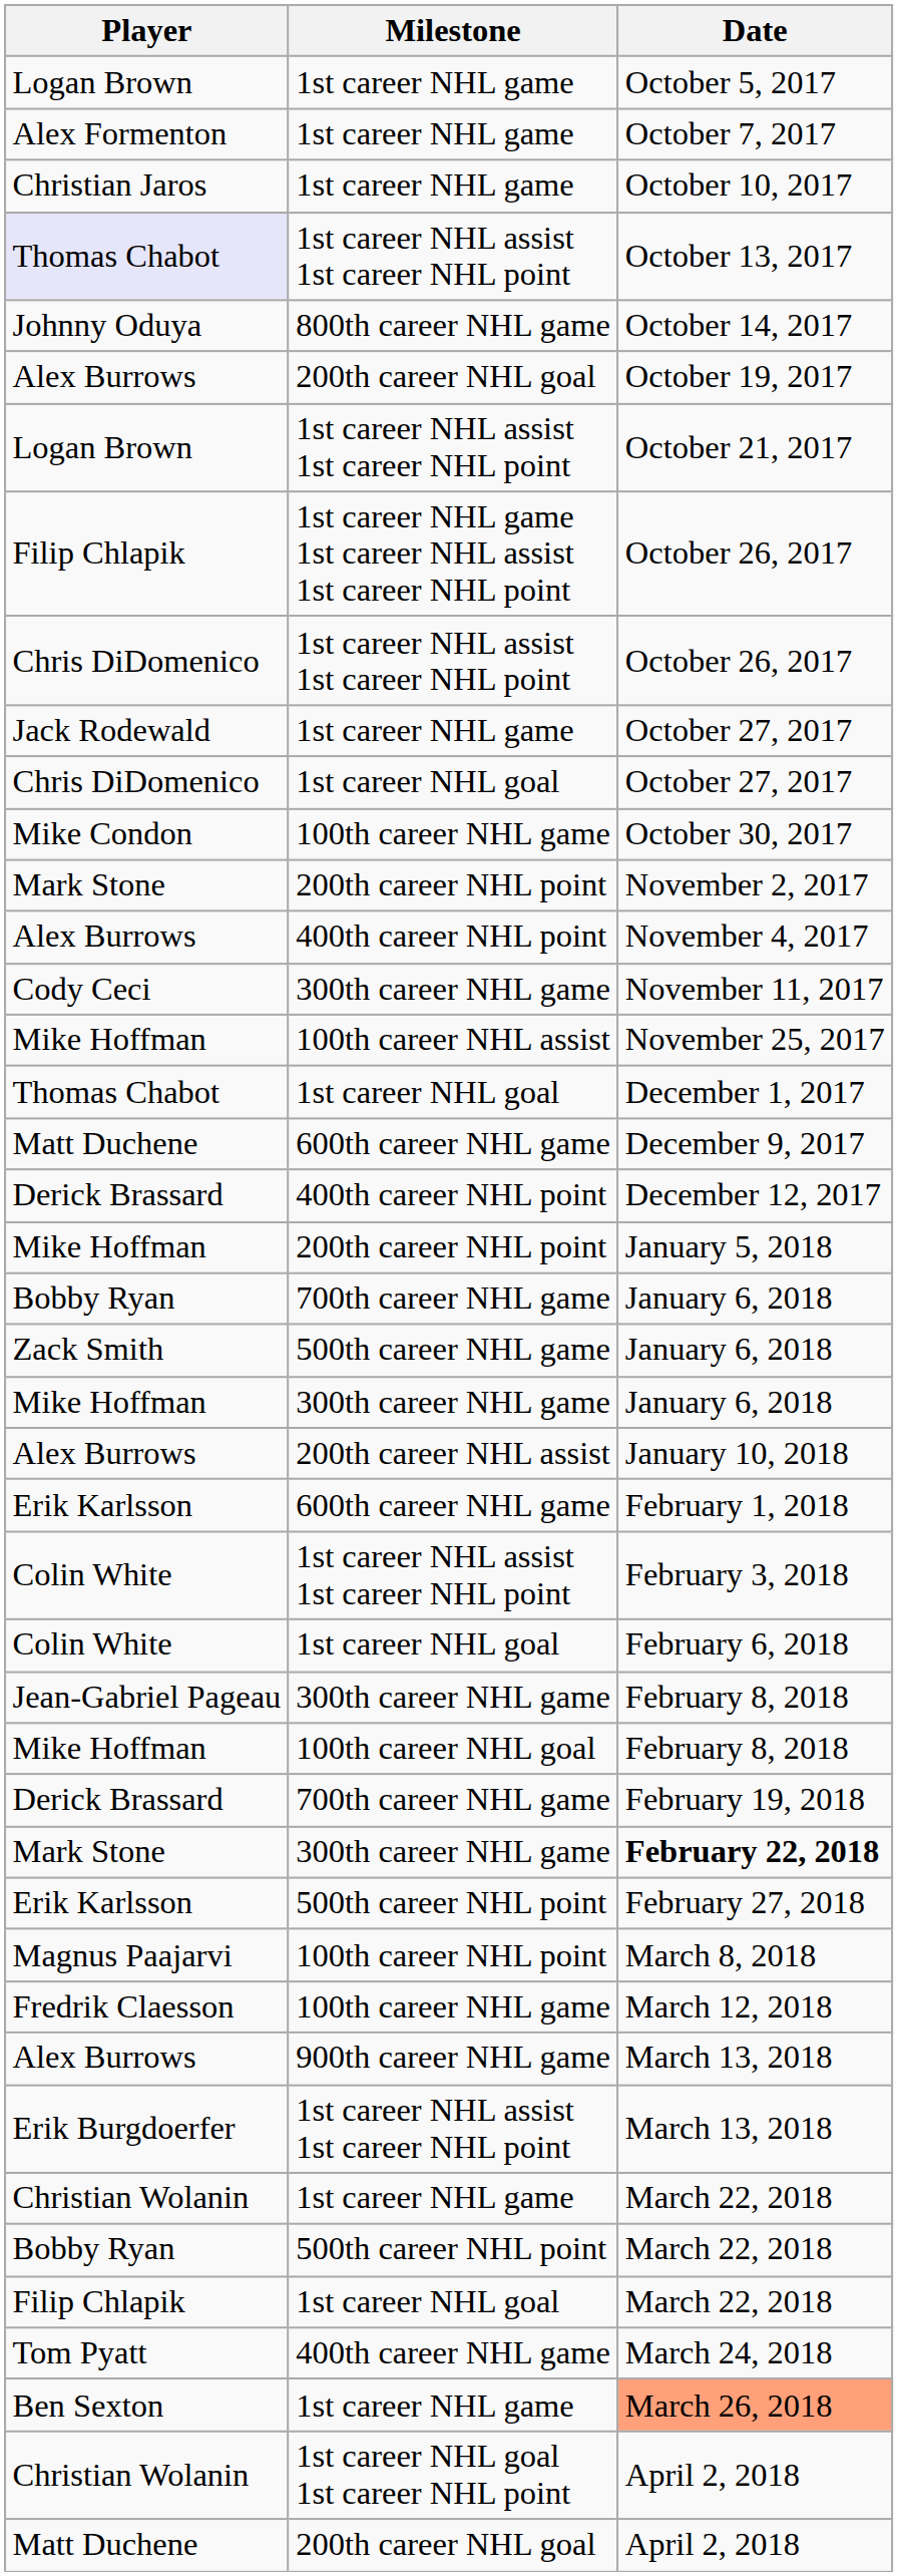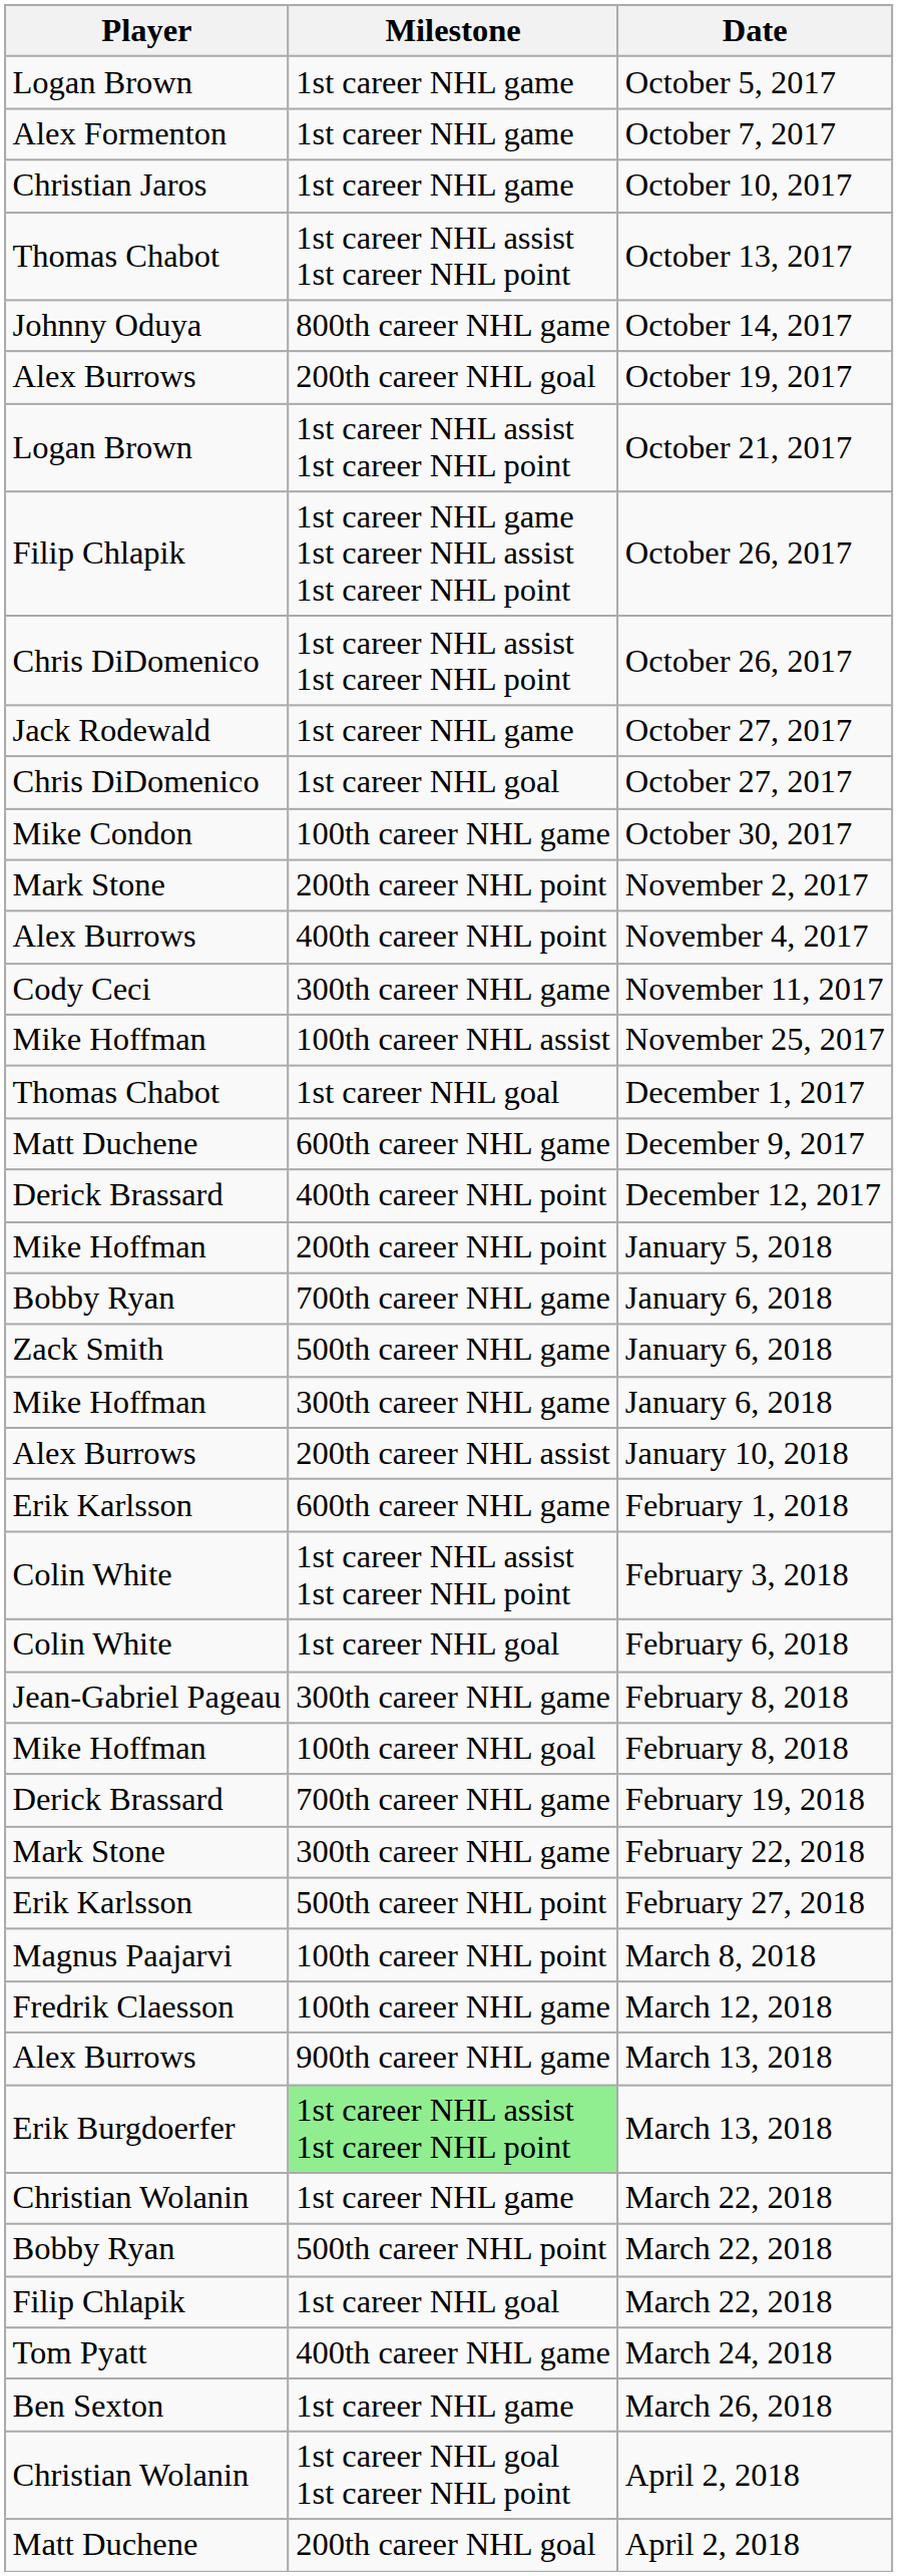row 5 | Player: lavender background -> no background
row 32 | Date: bold -> normal
row 37 | Milestone: no background -> lightgreen background
row 42 | Date: lightsalmon background -> no background
